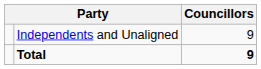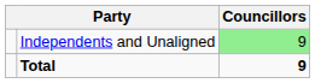Independents and Unaligned | Councillors: no background -> lightgreen background
